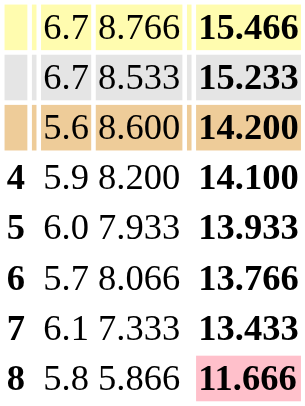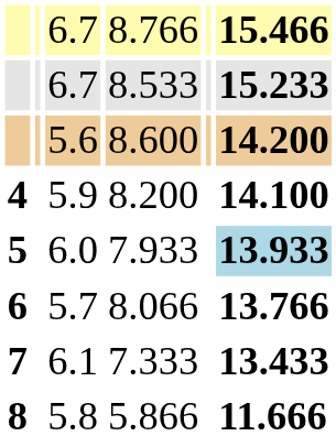6.0 | column 4: no background -> lightblue background
5.8 | column 4: pink background -> no background
